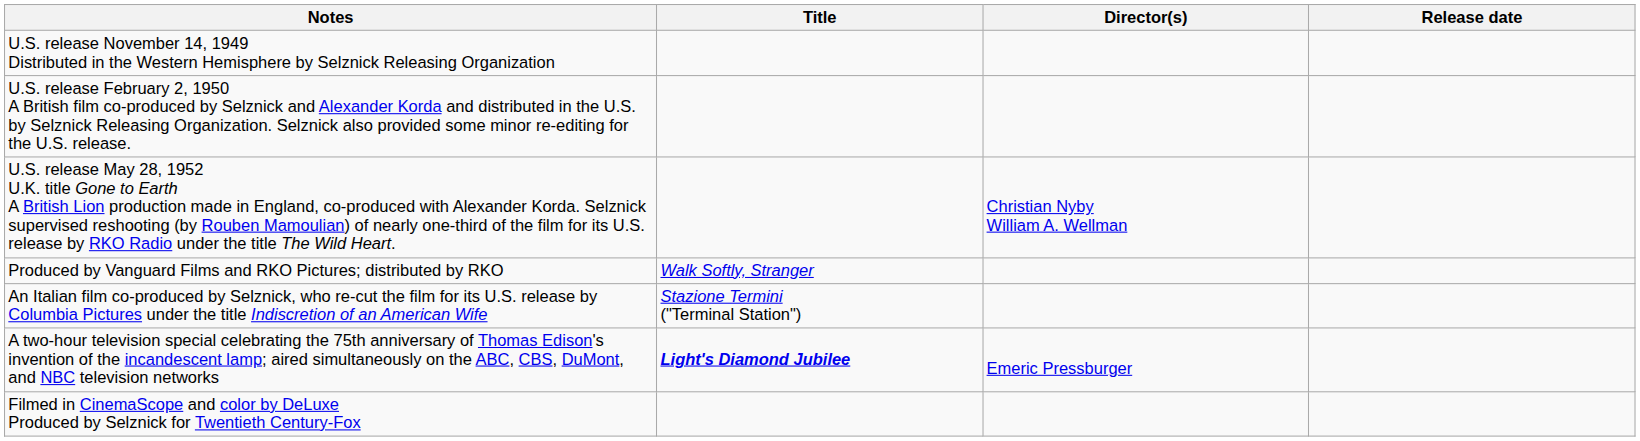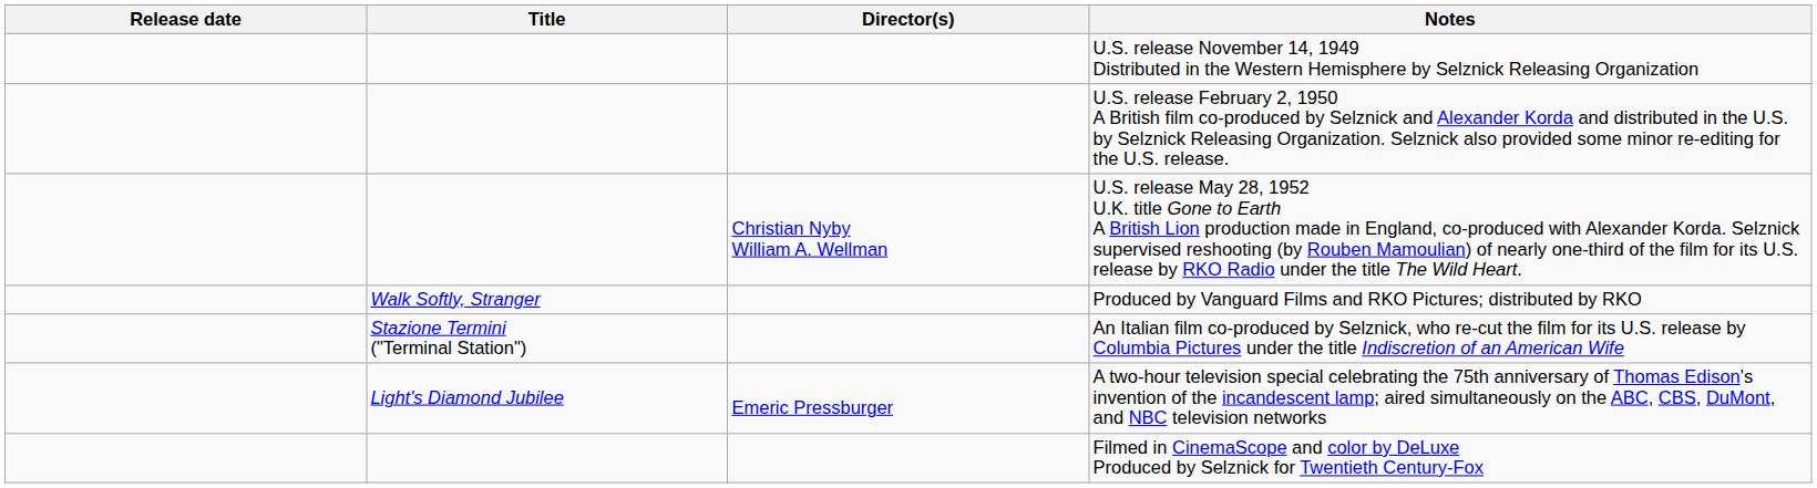columns swapped: Release date <-> Notes
row 7 | Title: bold -> normal
